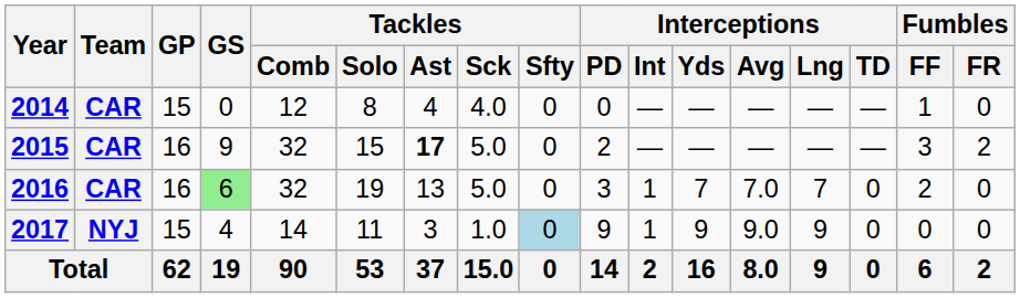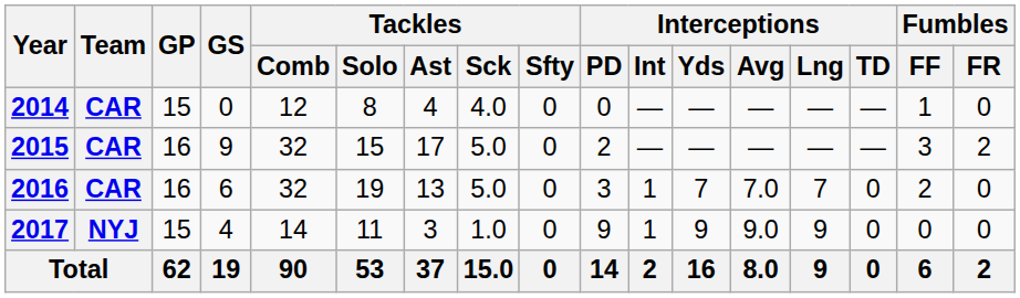2015 | Tackles / Ast: bold -> normal
2016 | GS: lightgreen background -> no background
2017 | Tackles / Sfty: lightblue background -> no background
